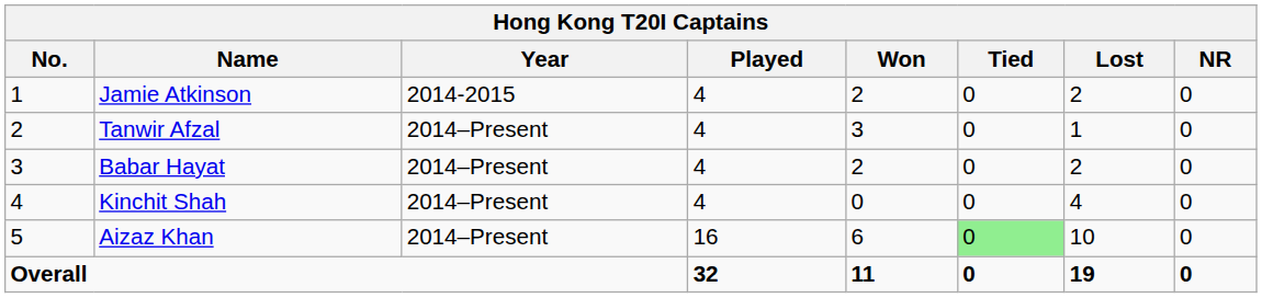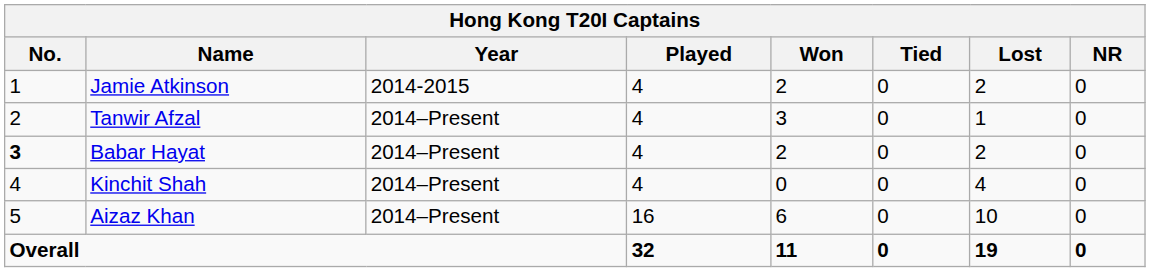Babar Hayat | No.: normal -> bold
Aizaz Khan | Tied: lightgreen background -> no background
